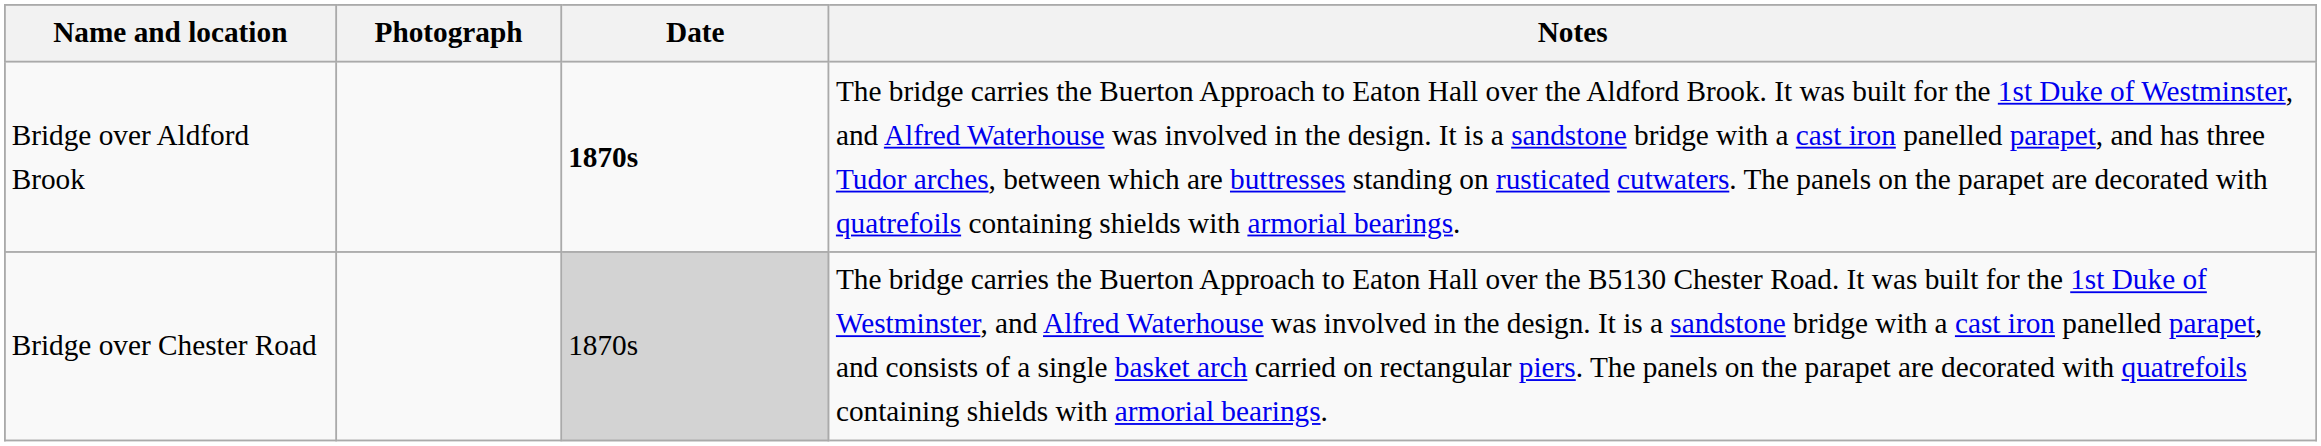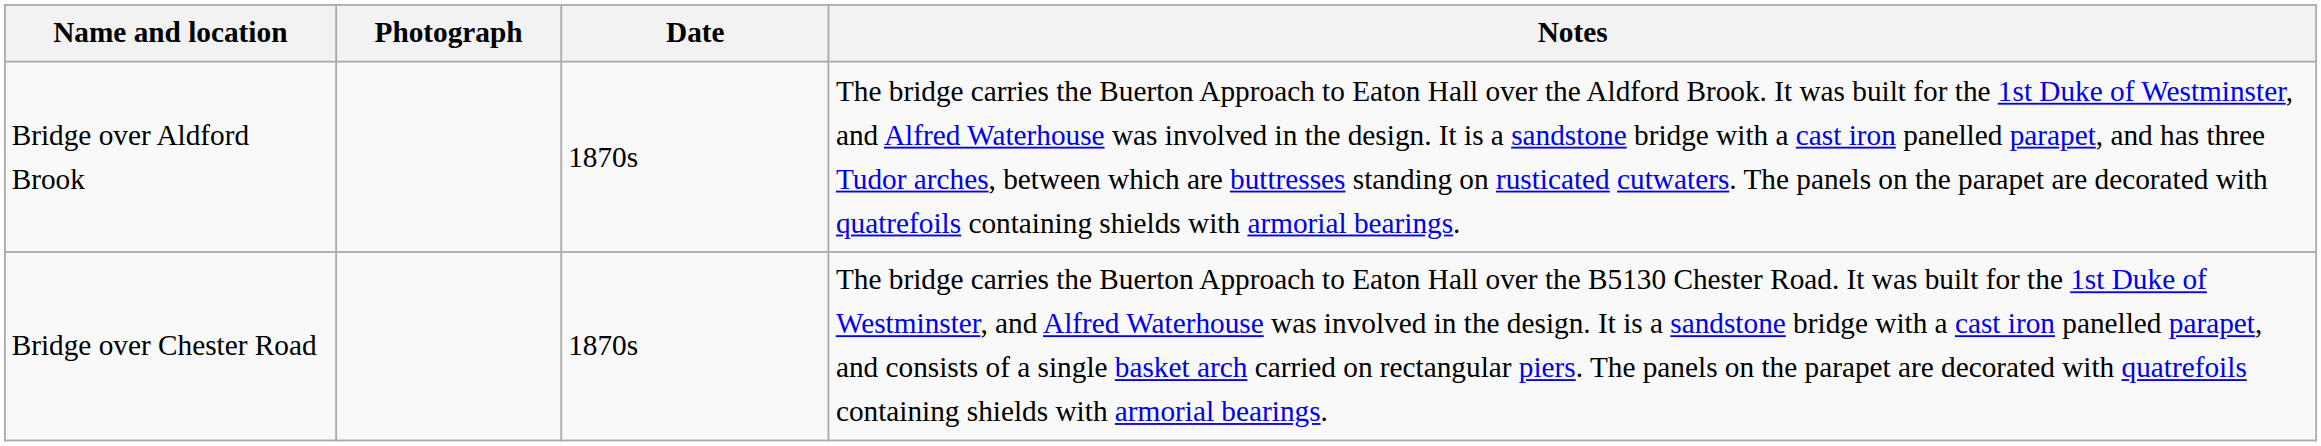Bridge over Aldford Brook | Date: bold -> normal
Bridge over Chester Road | Date: lightgrey background -> no background
